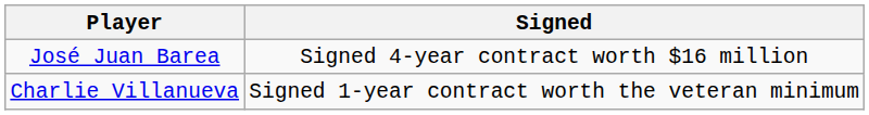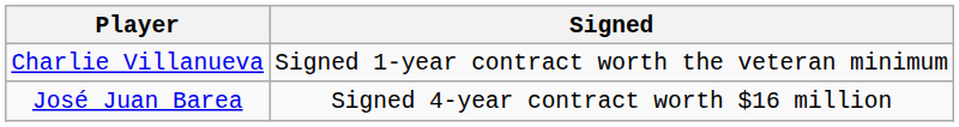rows swapped: José Juan Barea <-> Charlie Villanueva
